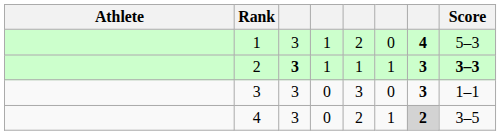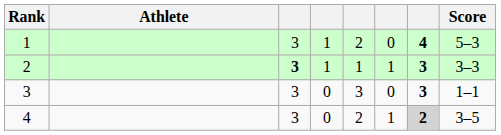columns swapped: Rank <-> Athlete
row 3 | Score: bold -> normal
